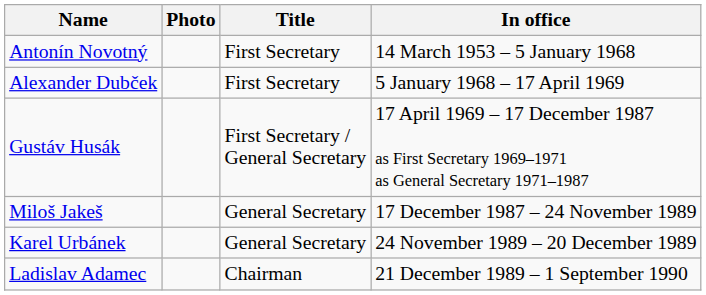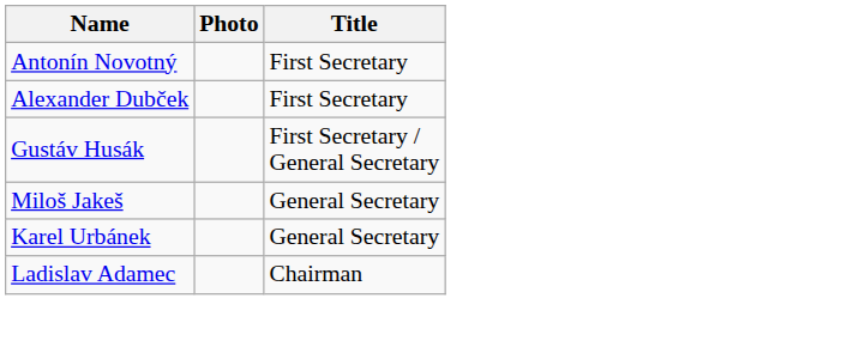- column: In office | 14 March 1953 – 5 January 1968 | 5 January 1968 – 17 April 1969 | 17 April 1969 – 17 December 1987 as First Secretary 1969–1971 as General Secretary 1971–1987 | 17 December 1987 – 24 November 1989 | 24 November 1989 – 20 December 1989 | 21 December 1989 – 1 September 1990
